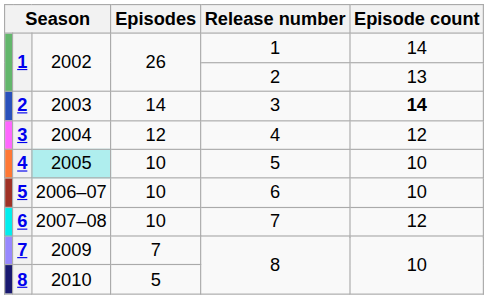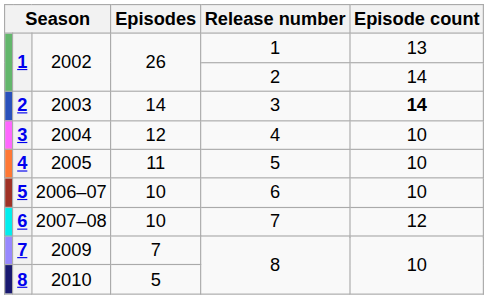row 2 | Episode count: 14 -> 13
row 3 | Episode count: 13 -> 14
row 5 | Episode count: 12 -> 10
row 6 | column 3: paleturquoise background -> no background
row 6 | Episodes: 10 -> 11
